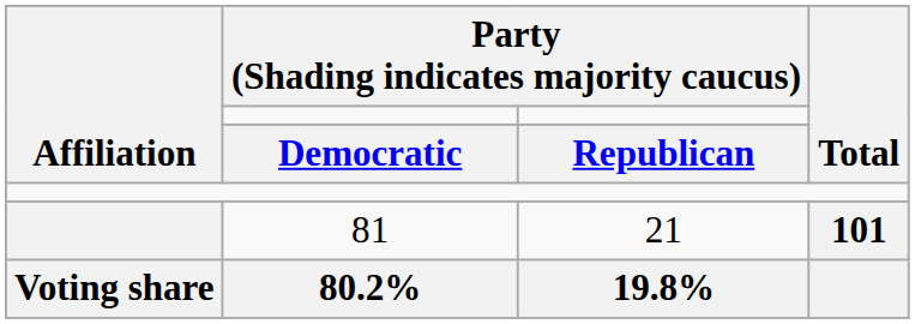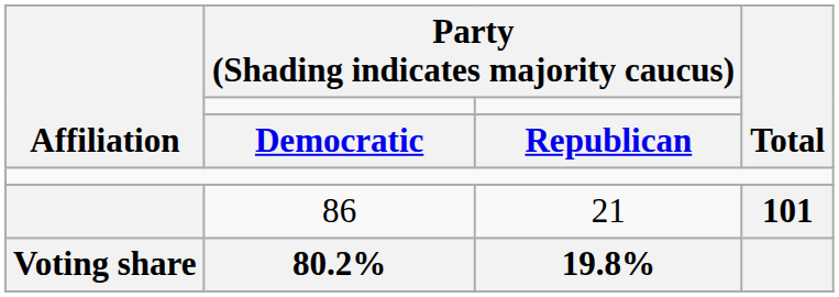101 | column 2: 81 -> 86
